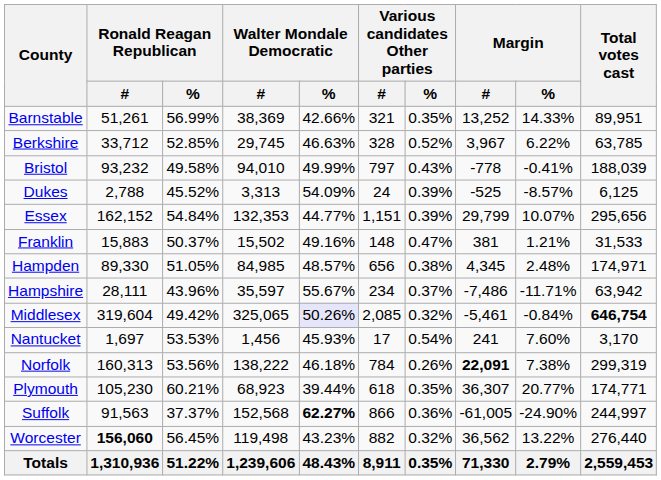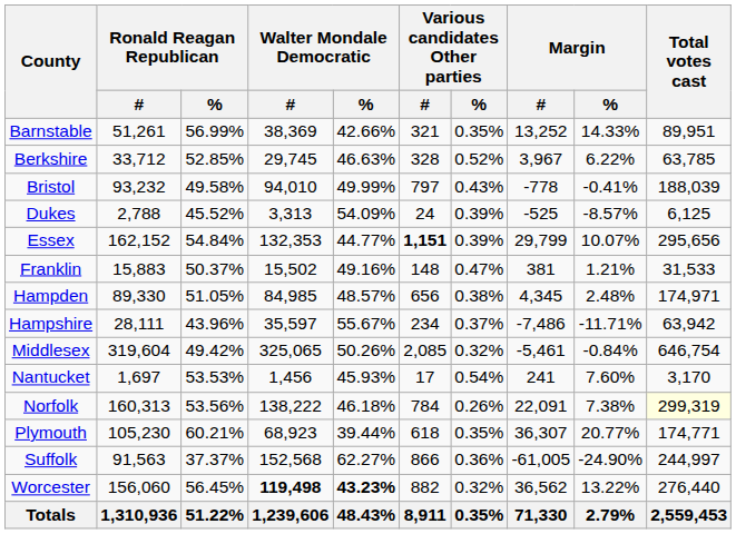Essex | Various candidates Other parties / #: normal -> bold
Middlesex | Walter Mondale Democratic / %: lavender background -> no background
Middlesex | Total votes cast: bold -> normal
Norfolk | Margin / #: bold -> normal
Norfolk | Total votes cast: no background -> lightyellow background
Suffolk | Walter Mondale Democratic / %: bold -> normal
Worcester | Ronald Reagan Republican / #: bold -> normal
Worcester | Walter Mondale Democratic / #: normal -> bold
Worcester | Walter Mondale Democratic / %: normal -> bold
